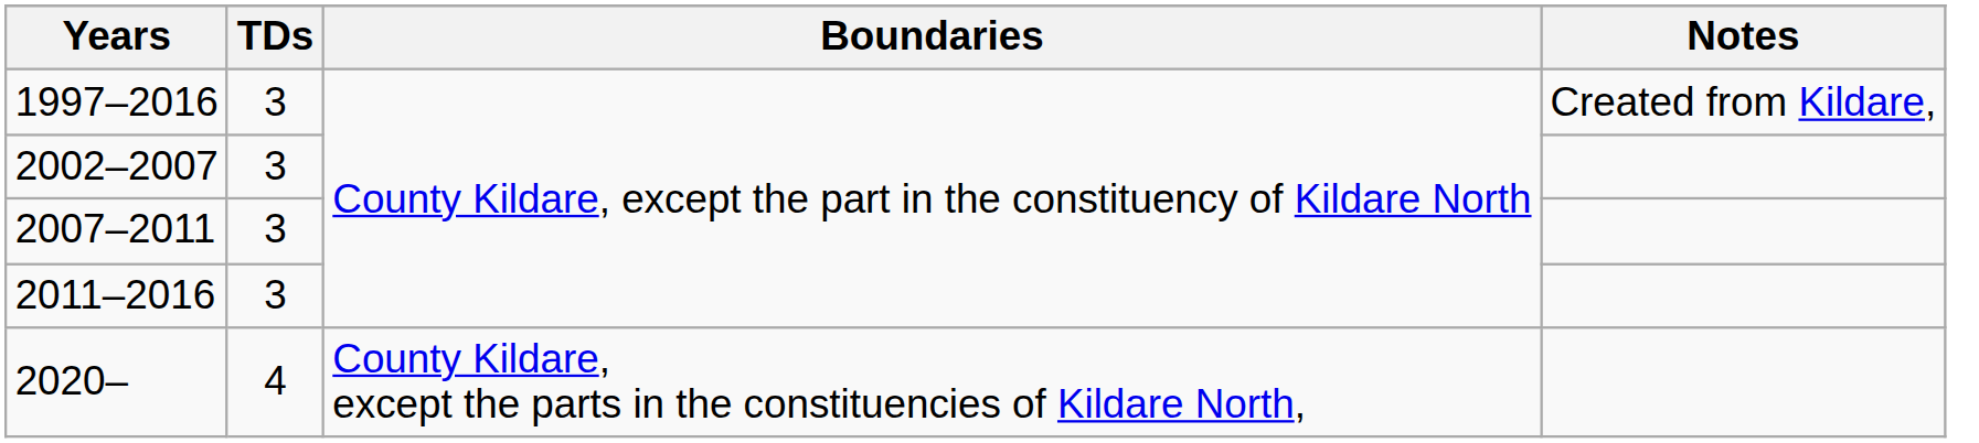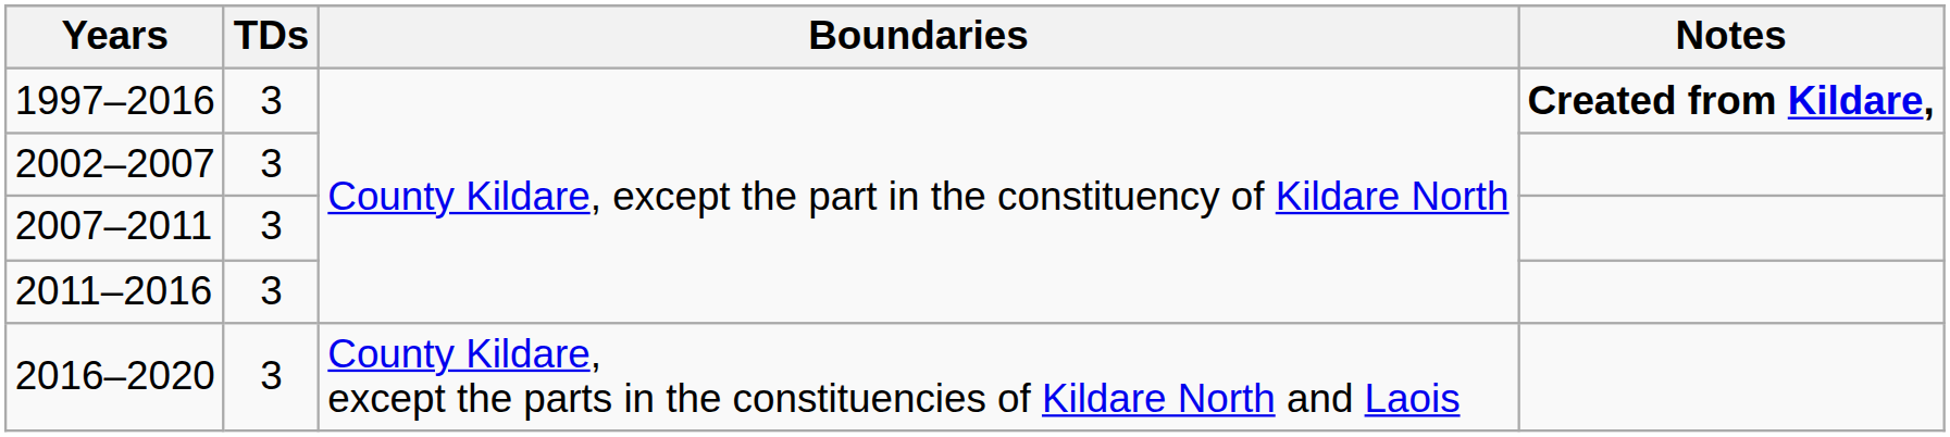1997–2016 | Notes: normal -> bold
+ row: 2016–2020 | 3 | County Kildare, except the parts in the constituencies of Kildare North and Laois
- row: 2020– | 4 | County Kildare, except the parts in the constituencies of Kildare North,
